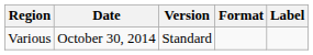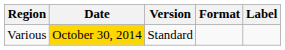Various | Date: no background -> gold background
